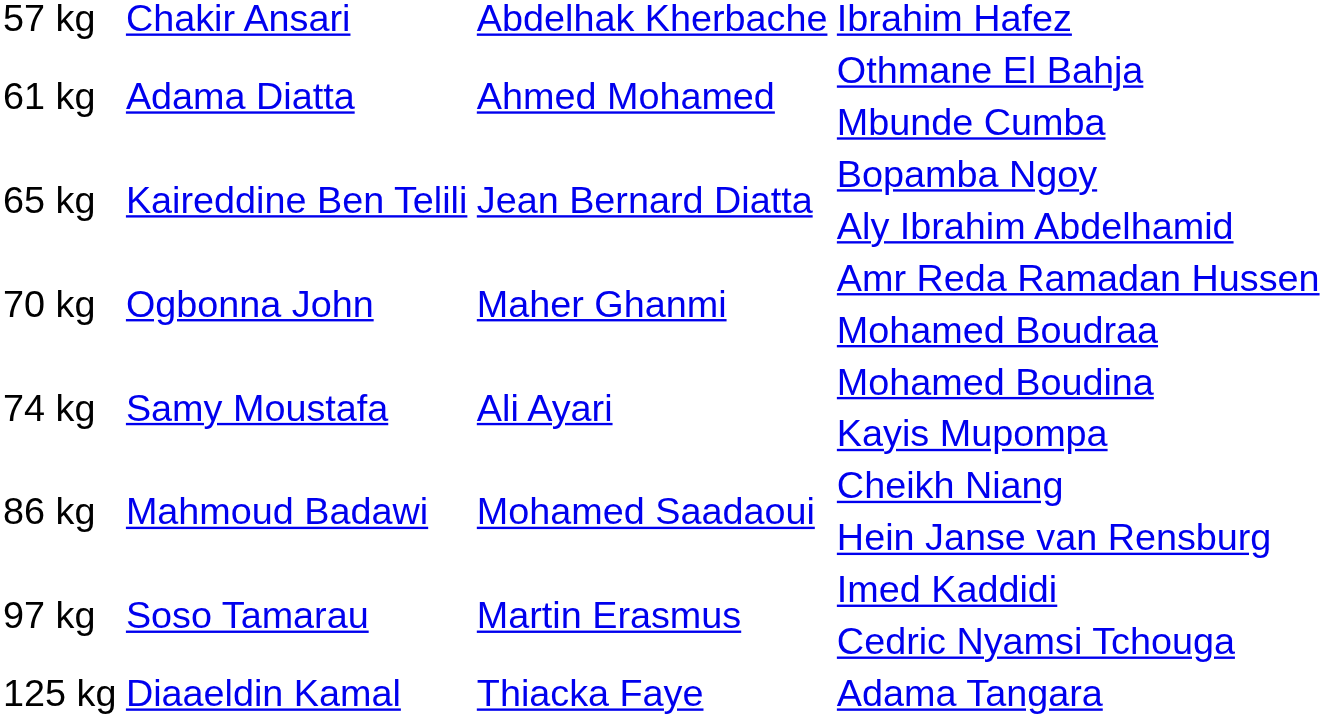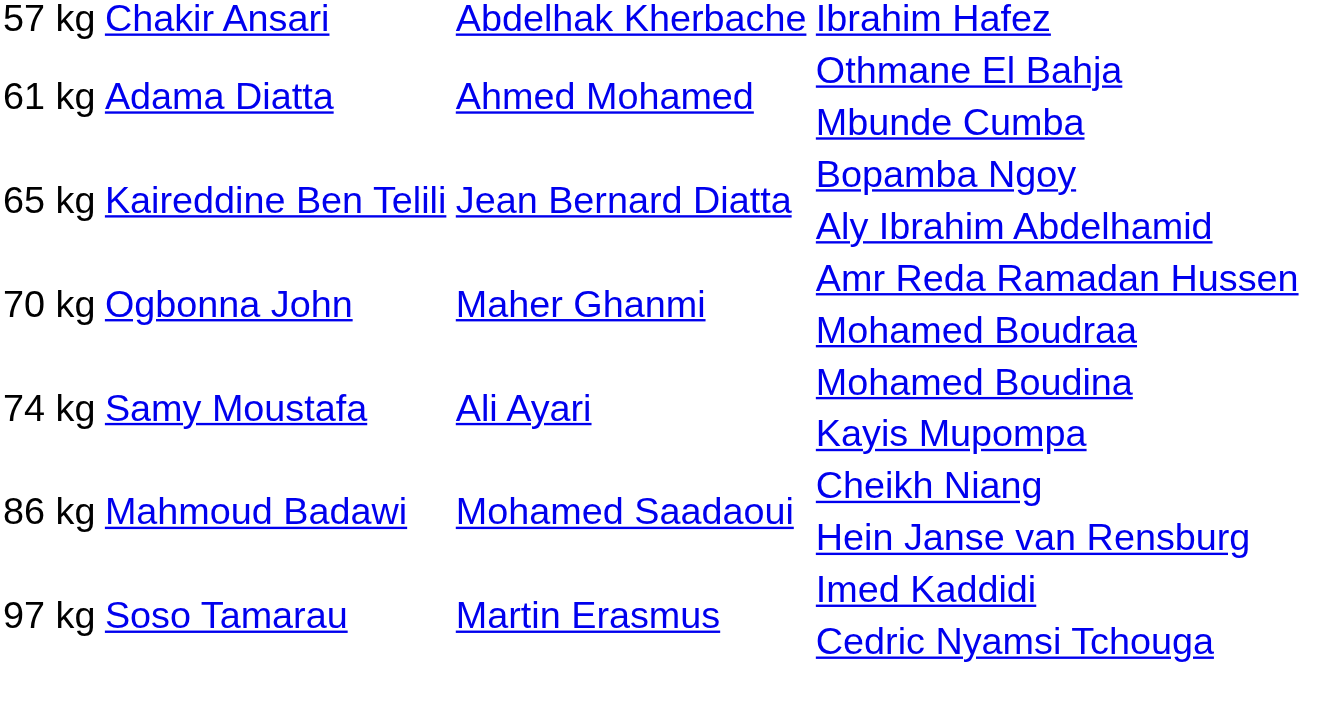- row: 125 kg | Diaaeldin Kamal | Thiacka Faye | Adama Tangara
